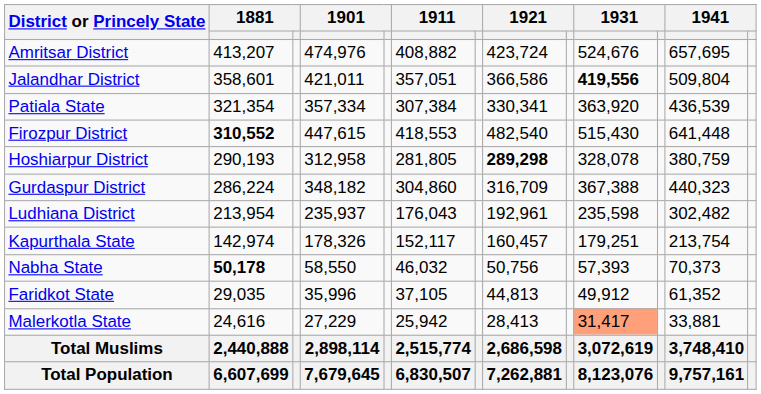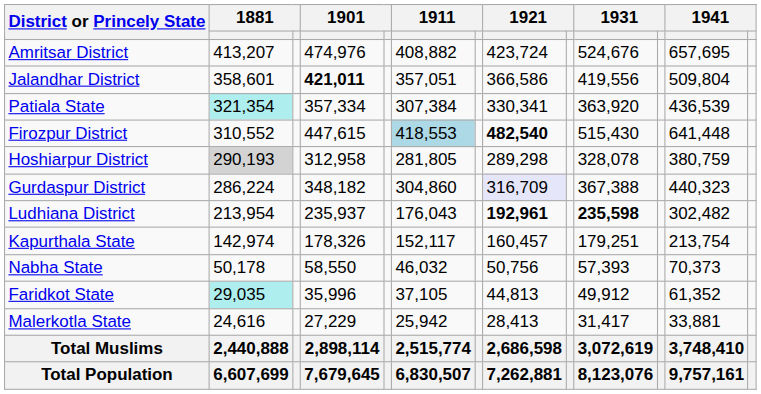Jalandhar District | column 4: normal -> bold
Jalandhar District | column 10: bold -> normal
Patiala State | column 2: no background -> paleturquoise background
Firozpur District | column 2: bold -> normal
Firozpur District | column 6: no background -> lightblue background
Firozpur District | column 8: normal -> bold
Hoshiarpur District | column 2: no background -> lightgrey background
Hoshiarpur District | column 8: bold -> normal
Gurdaspur District | column 8: no background -> lavender background
Ludhiana District | column 8: normal -> bold
Ludhiana District | column 10: normal -> bold
Nabha State | column 2: bold -> normal
Faridkot State | column 2: no background -> paleturquoise background
Malerkotla State | column 10: lightsalmon background -> no background
